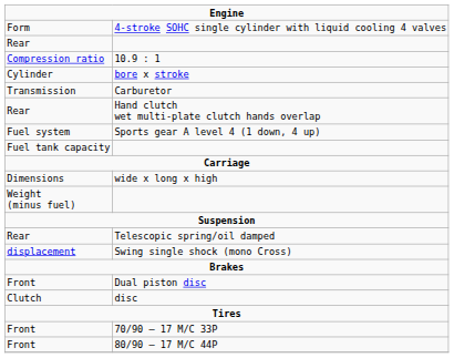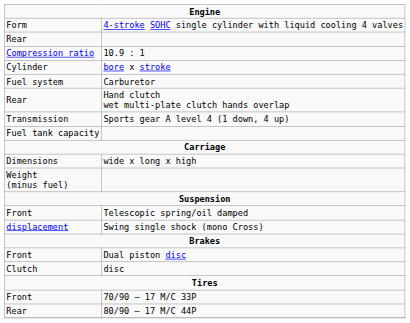row 6 | column 1: Transmission -> Fuel system
row 8 | column 1: Fuel system -> Transmission
row 14 | column 1: Rear -> Front
row 21 | column 1: Front -> Rear
